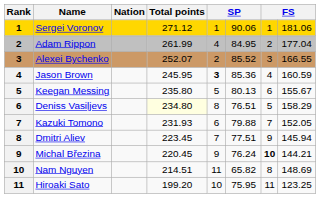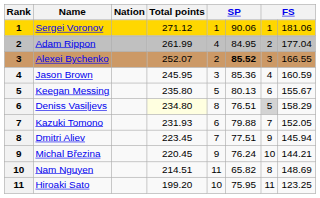Alexei Bychenko | column 6: normal -> bold
Jason Brown | column 5: bold -> normal
Deniss Vasiļjevs | column 7: no background -> lightgrey background
Michal Březina | column 7: bold -> normal
